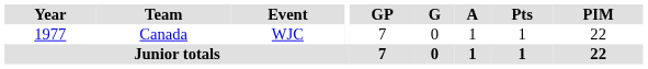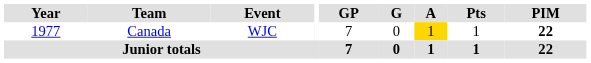Canada | A: no background -> gold background
Canada | PIM: normal -> bold
